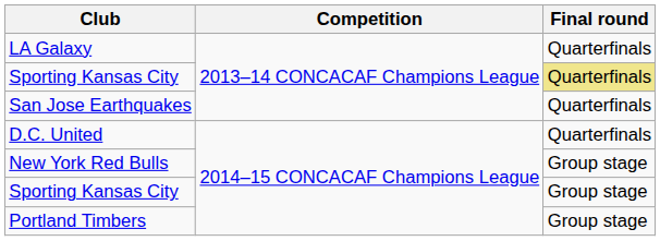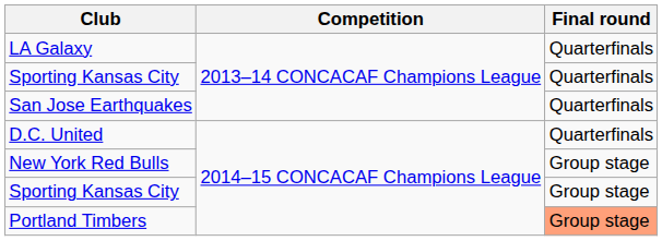Sporting Kansas City / 2013–14 CONCACAF Champions League | Final round: khaki background -> no background
Portland Timbers | Final round: no background -> lightsalmon background
